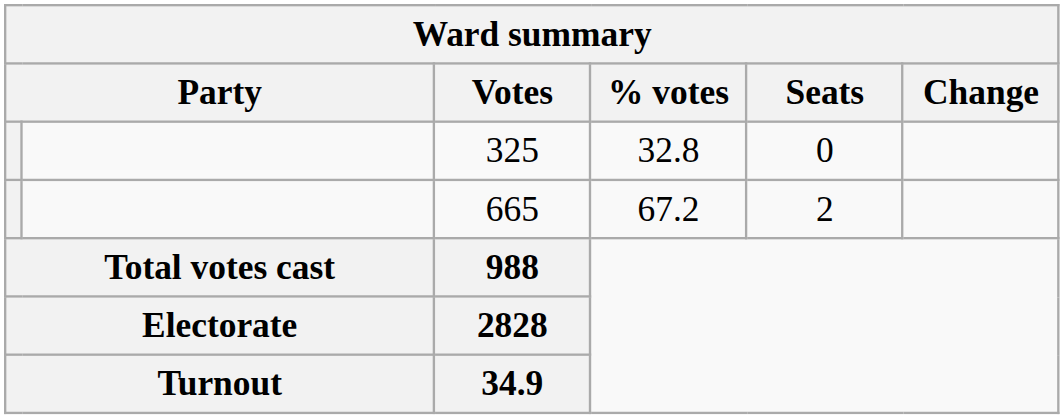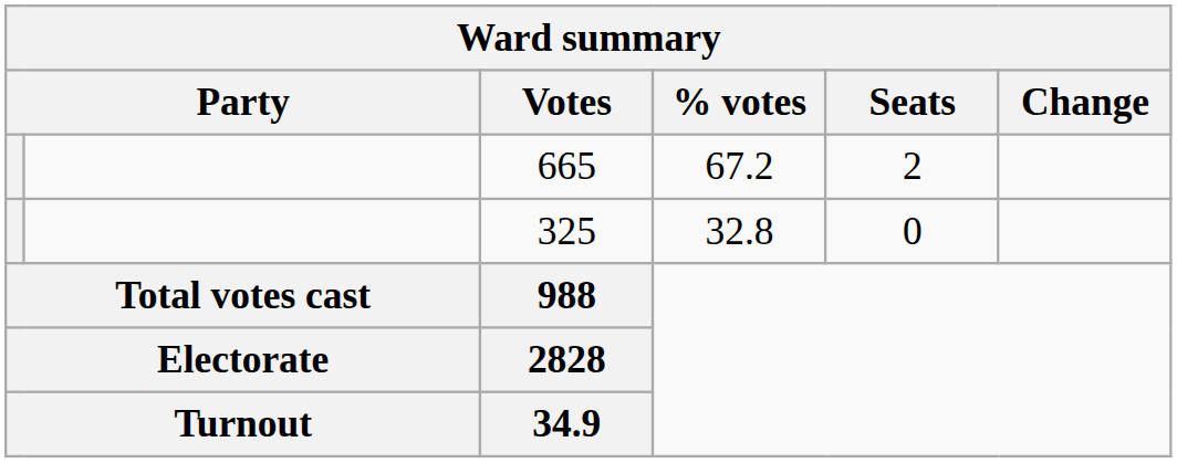rows swapped: 665 <-> 325
